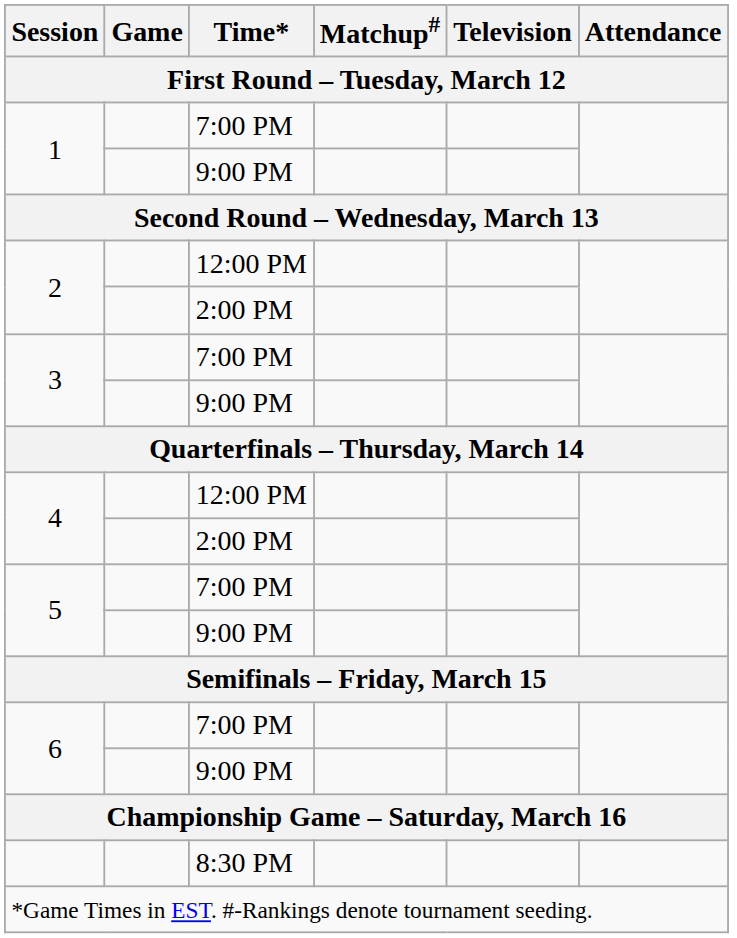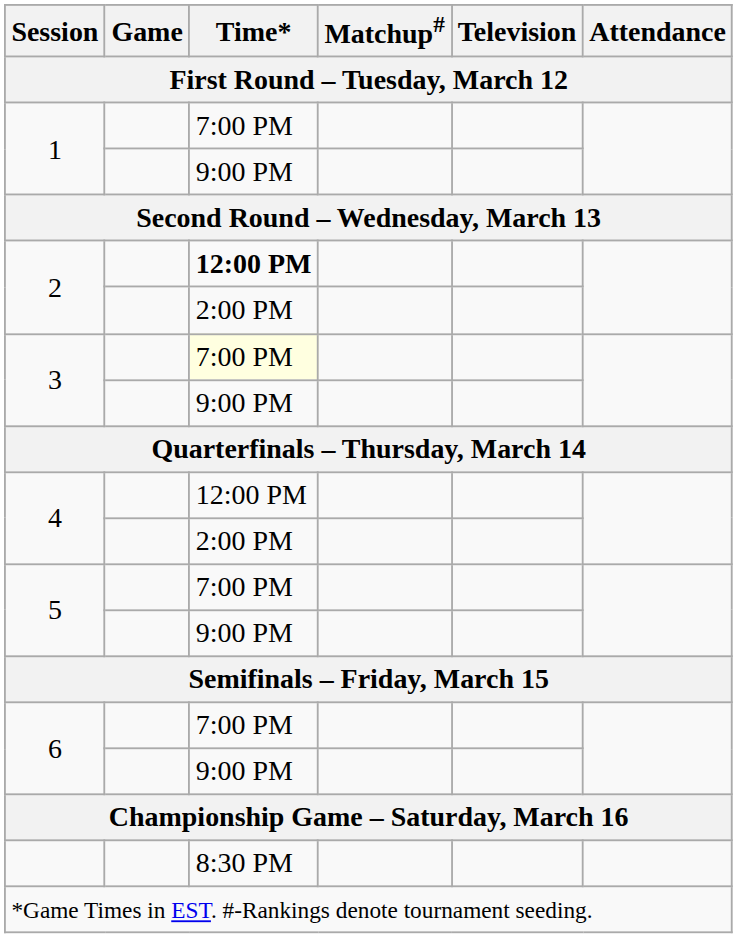2 / 12:00 PM | Time*: normal -> bold
3 / 7:00 PM | Time*: no background -> lightyellow background
